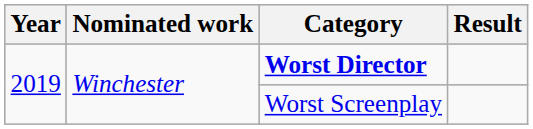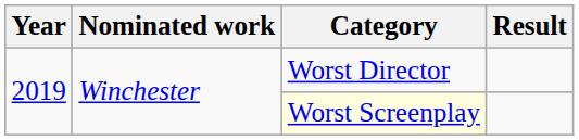Worst Director | Category: bold -> normal
Worst Screenplay | Category: no background -> lightyellow background
